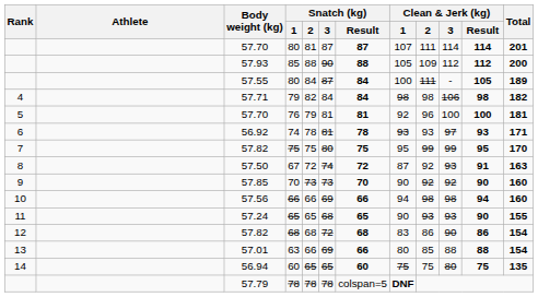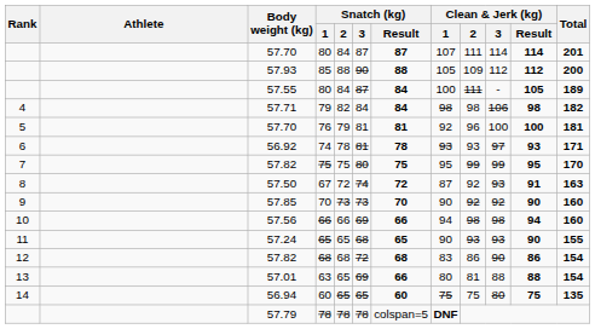57.70 / 80 | Snatch (kg) / 2: 81 -> 84
63 | Snatch (kg) / 2: 66 -> 65
63 | Clean & Jerk (kg) / 2: 85 -> 81
